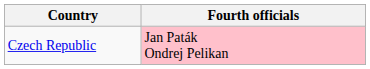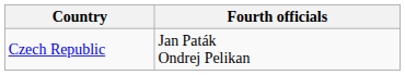Czech Republic | Fourth officials: pink background -> no background
